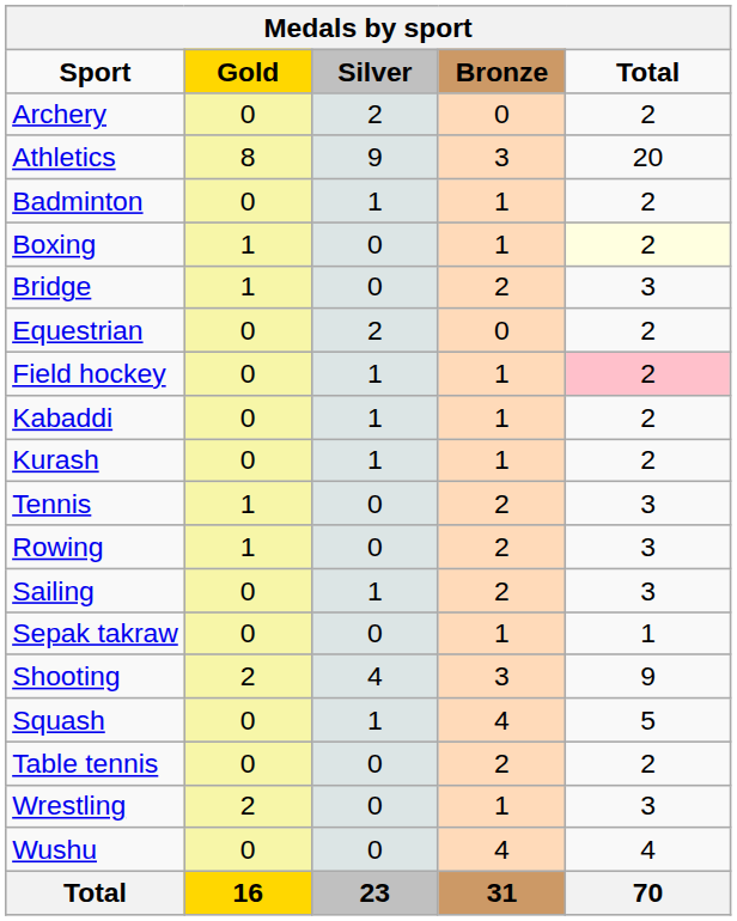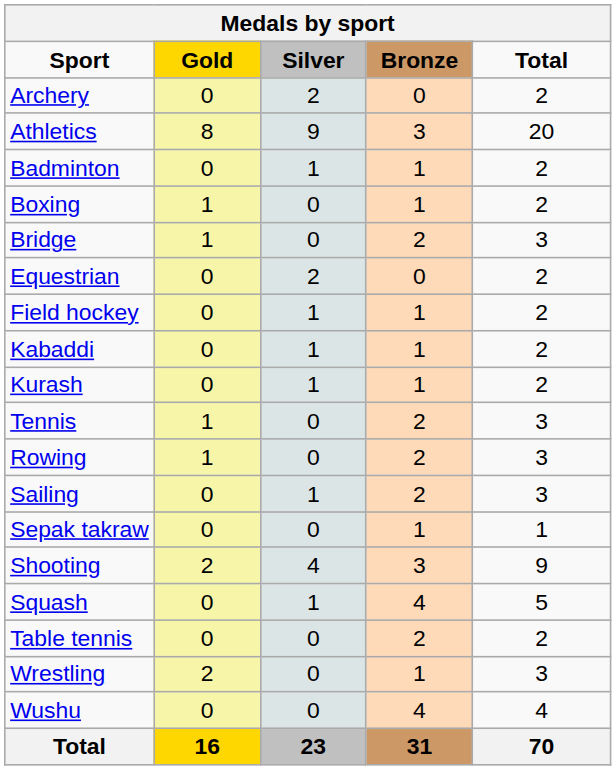Boxing | Total: lightyellow background -> no background
Field hockey | Total: pink background -> no background
